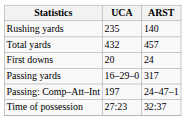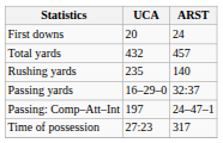rows swapped: First downs <-> Rushing yards
Passing yards | ARST: 317 -> 32:37
Time of possession | ARST: 32:37 -> 317
